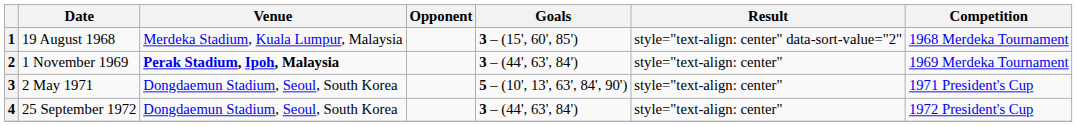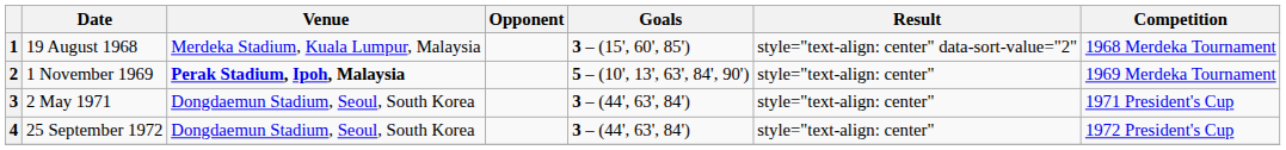2 | Goals: 3 – (44', 63', 84') -> 5 – (10', 13', 63', 84', 90')
3 | Goals: 5 – (10', 13', 63', 84', 90') -> 3 – (44', 63', 84')
